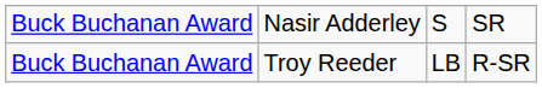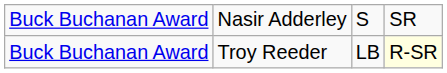Buck Buchanan Award / Troy Reeder | column 4: no background -> lightyellow background
